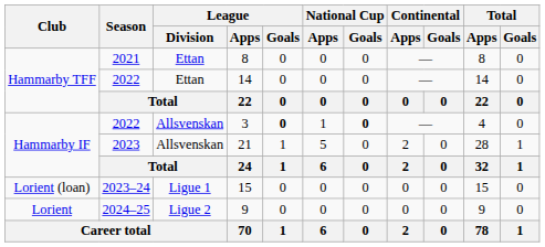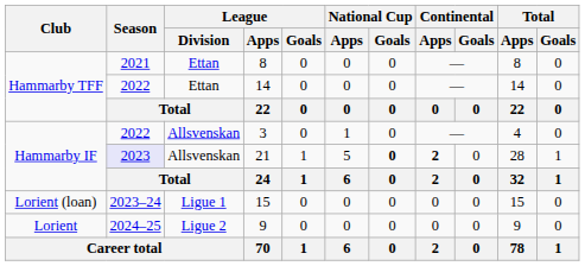3 | League / Goals: bold -> normal
3 | National Cup / Goals: bold -> normal
21 | Season: no background -> lavender background
21 | National Cup / Goals: normal -> bold
21 | Continental / Apps: normal -> bold
